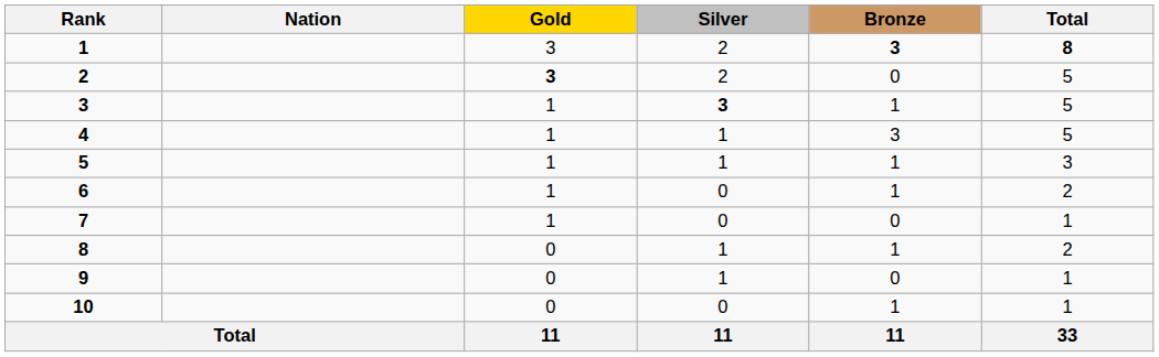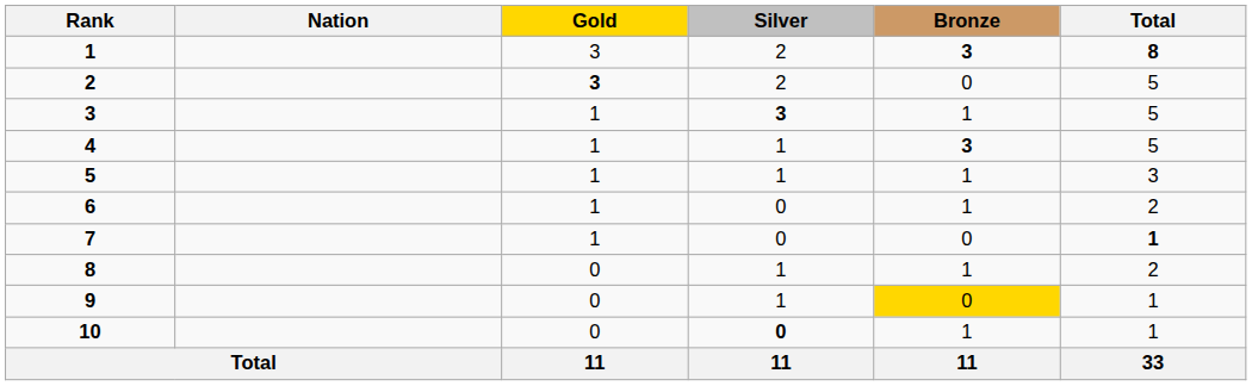4 | Bronze: normal -> bold
7 | Total: normal -> bold
9 | Bronze: no background -> gold background
10 | Silver: normal -> bold
